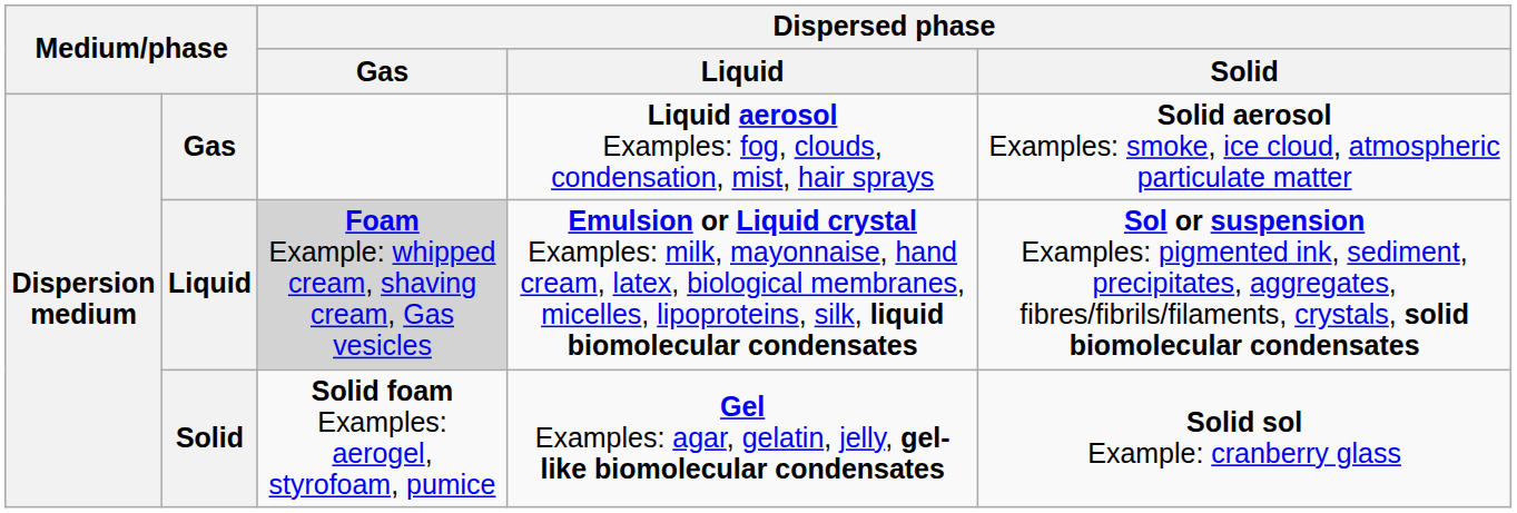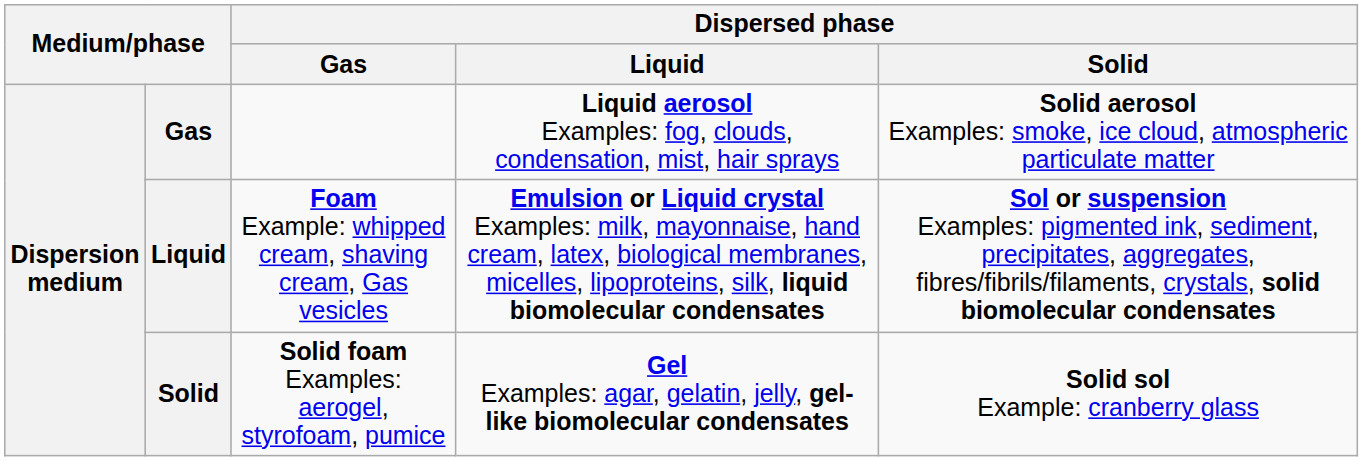row 4 | Dispersed phase / Gas: lightgrey background -> no background
